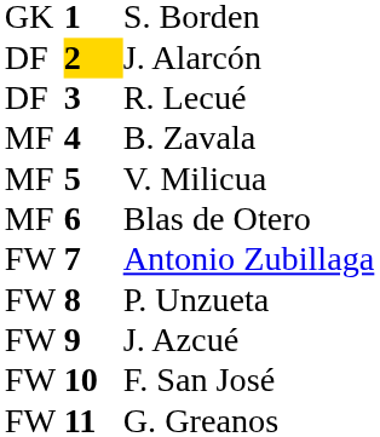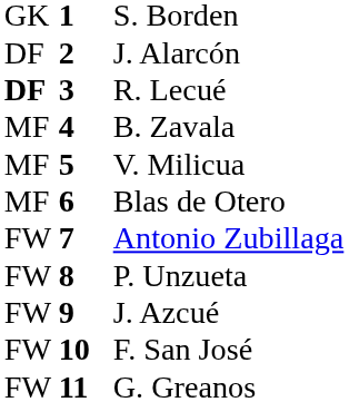J. Alarcón | column 2: gold background -> no background
R. Lecué | column 1: normal -> bold
